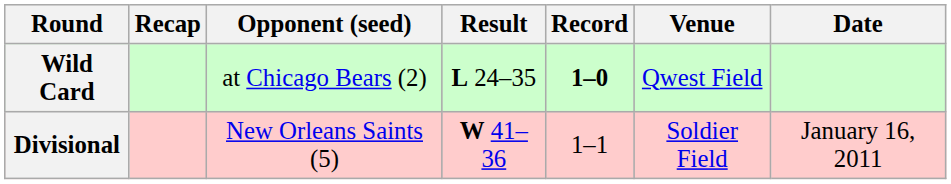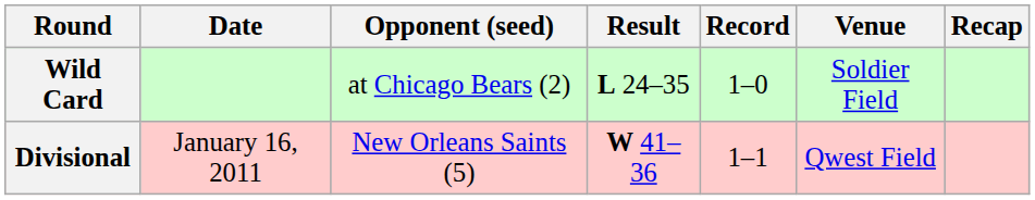columns swapped: Date <-> Recap
Wild Card | Record: bold -> normal
Wild Card | Venue: Qwest Field -> Soldier Field
Divisional | Venue: Soldier Field -> Qwest Field
